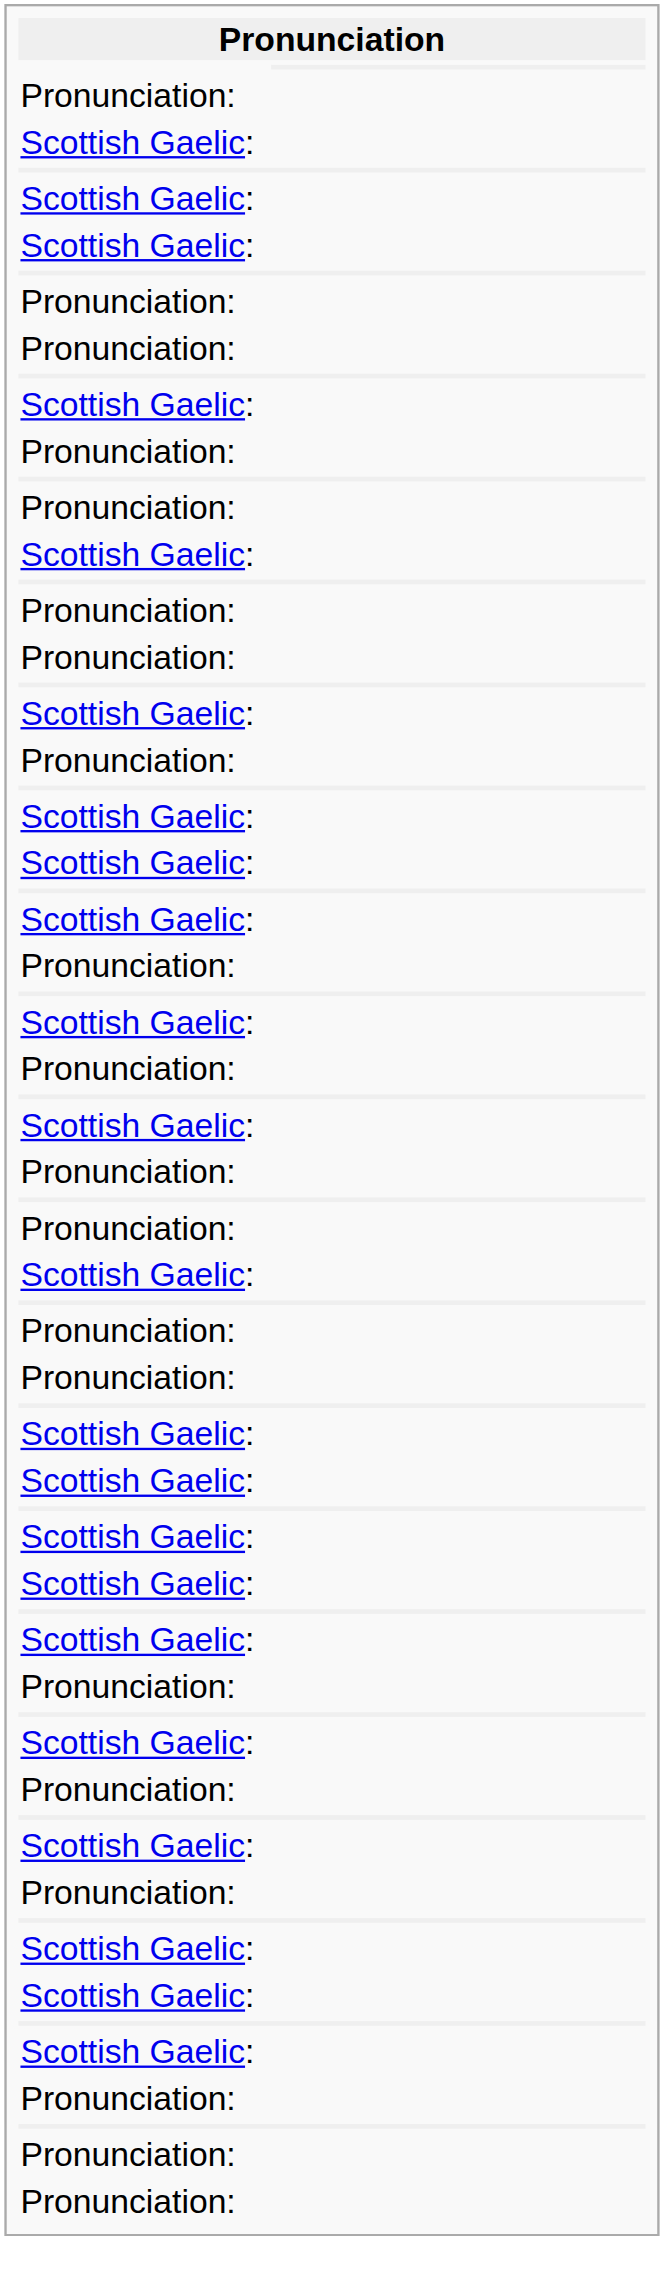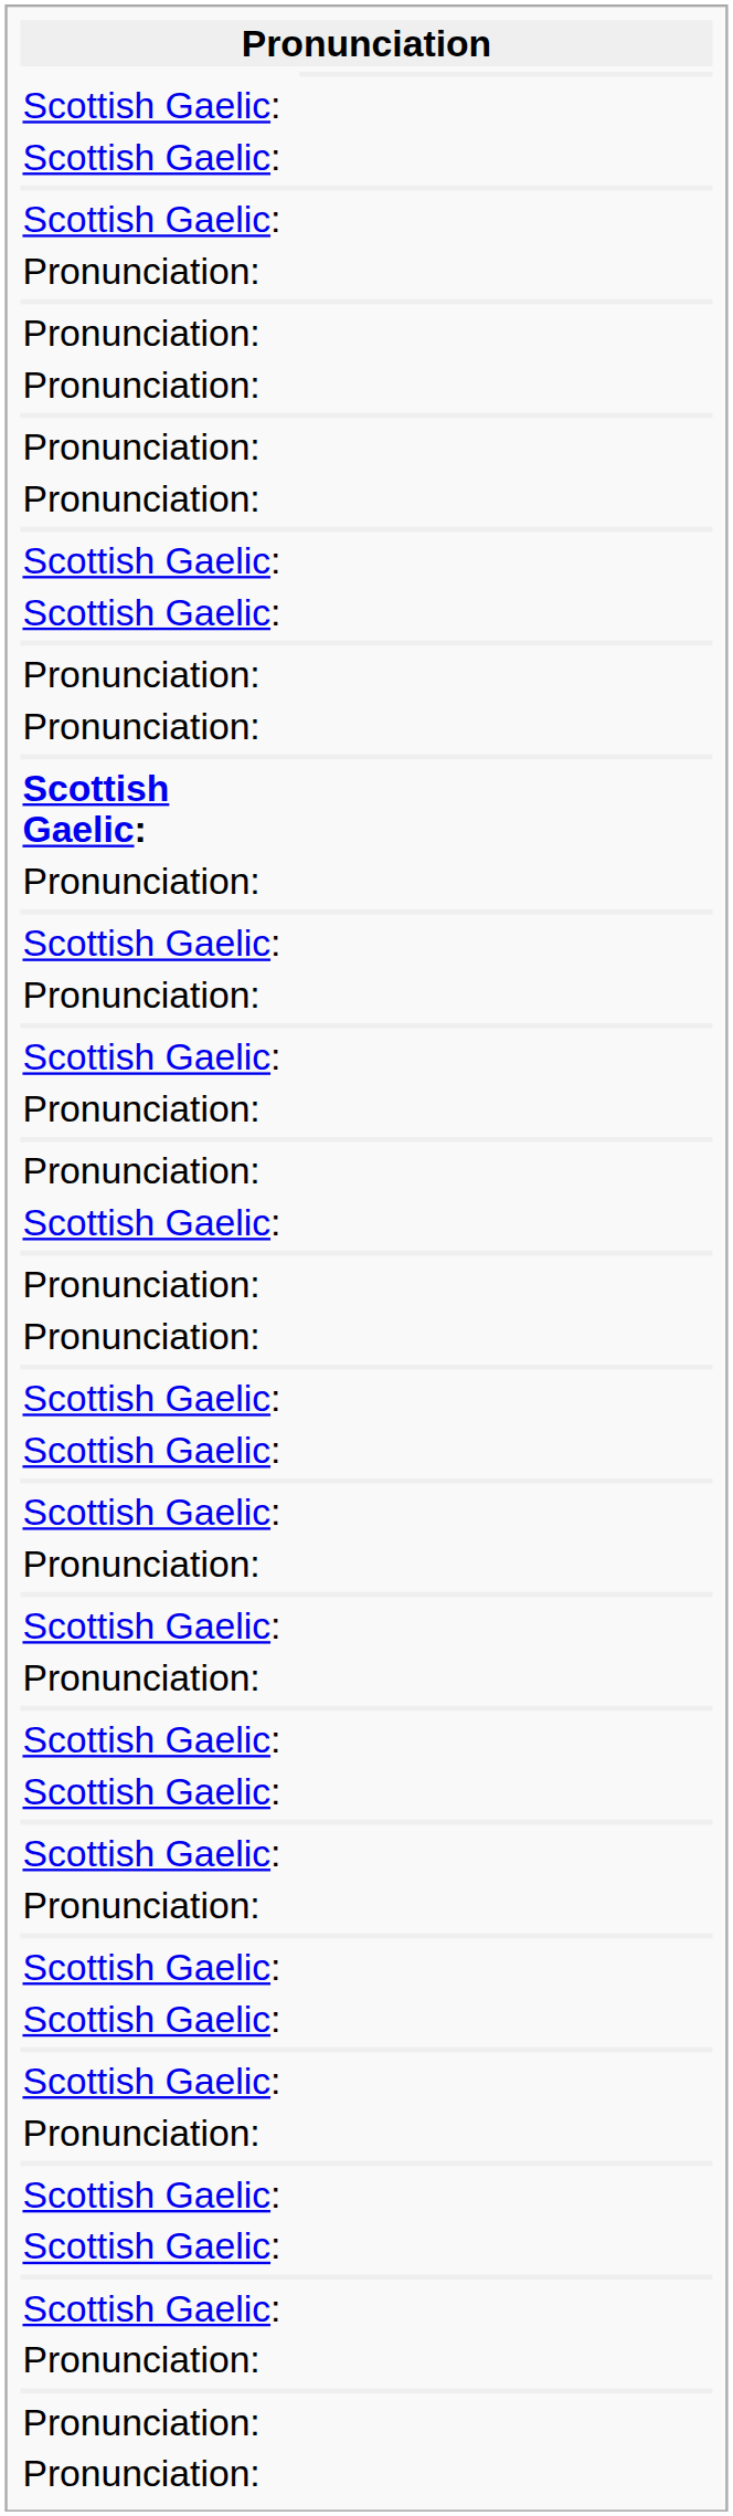row 2 | column 1: Pronunciation: -> Scottish Gaelic:
row 5 | column 1: Scottish Gaelic: -> Pronunciation:
row 8 | column 1: Scottish Gaelic: -> Pronunciation:
row 10 | column 1: Pronunciation: -> Scottish Gaelic:
row 14 | column 1: normal -> bold
row 17 | column 1: Scottish Gaelic: -> Pronunciation:
row 20 | column 1: Scottish Gaelic: -> Pronunciation:
row 21 | column 1: Pronunciation: -> Scottish Gaelic:
row 22 | column 1: Scottish Gaelic: -> Pronunciation:
row 24 | column 1: Pronunciation: -> Scottish Gaelic:
row 26 | column 1: Pronunciation: -> Scottish Gaelic:
row 29 | column 1: Scottish Gaelic: -> Pronunciation:
row 35 | column 1: Pronunciation: -> Scottish Gaelic:
